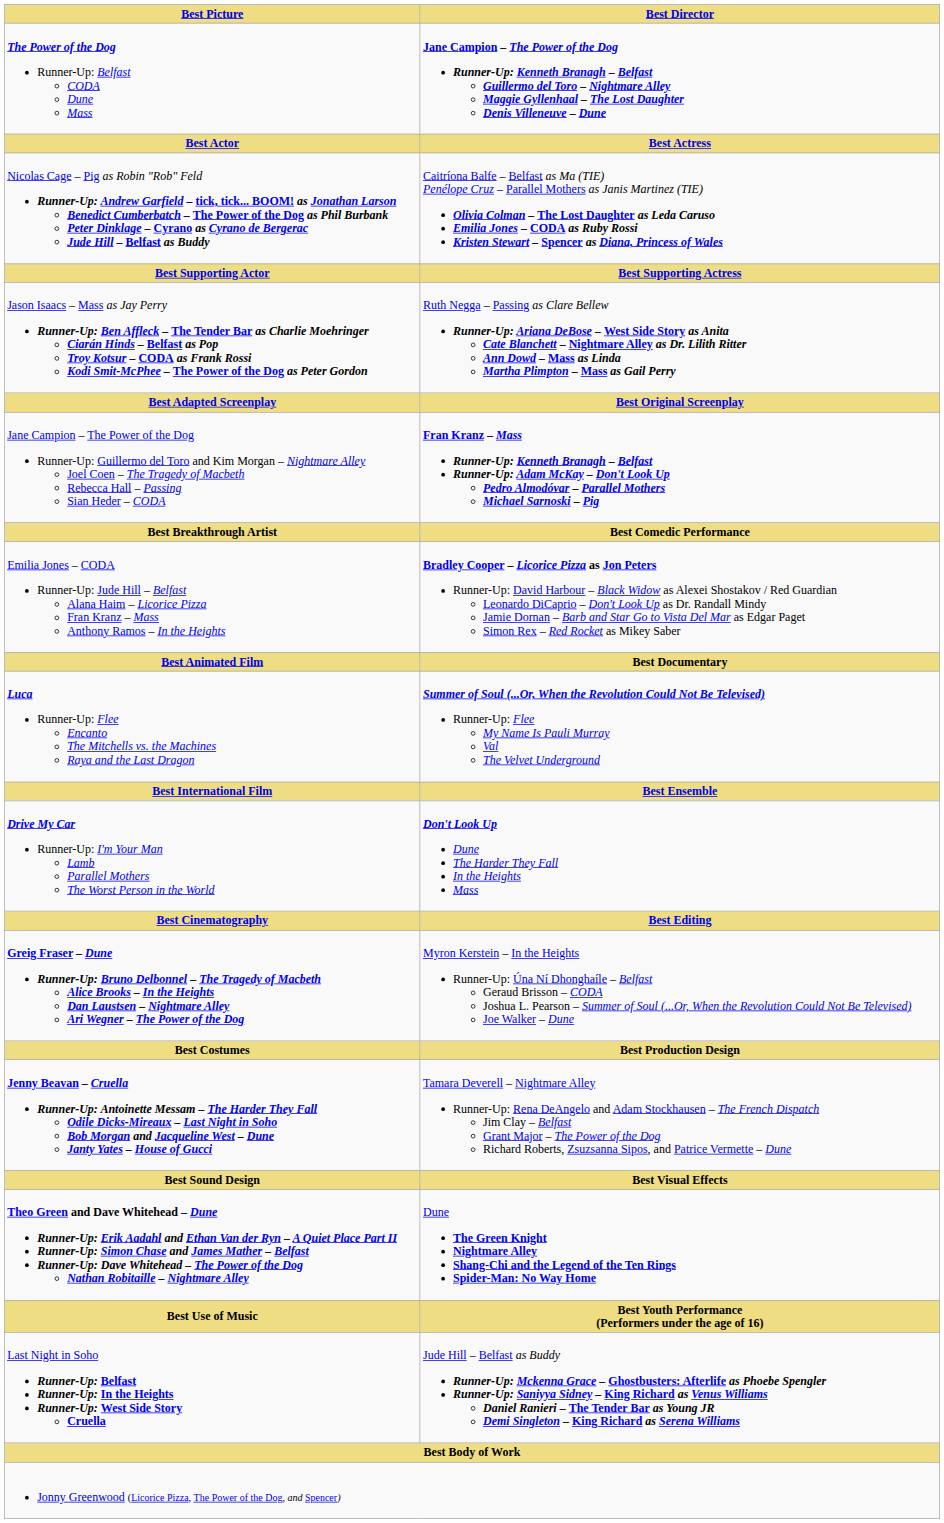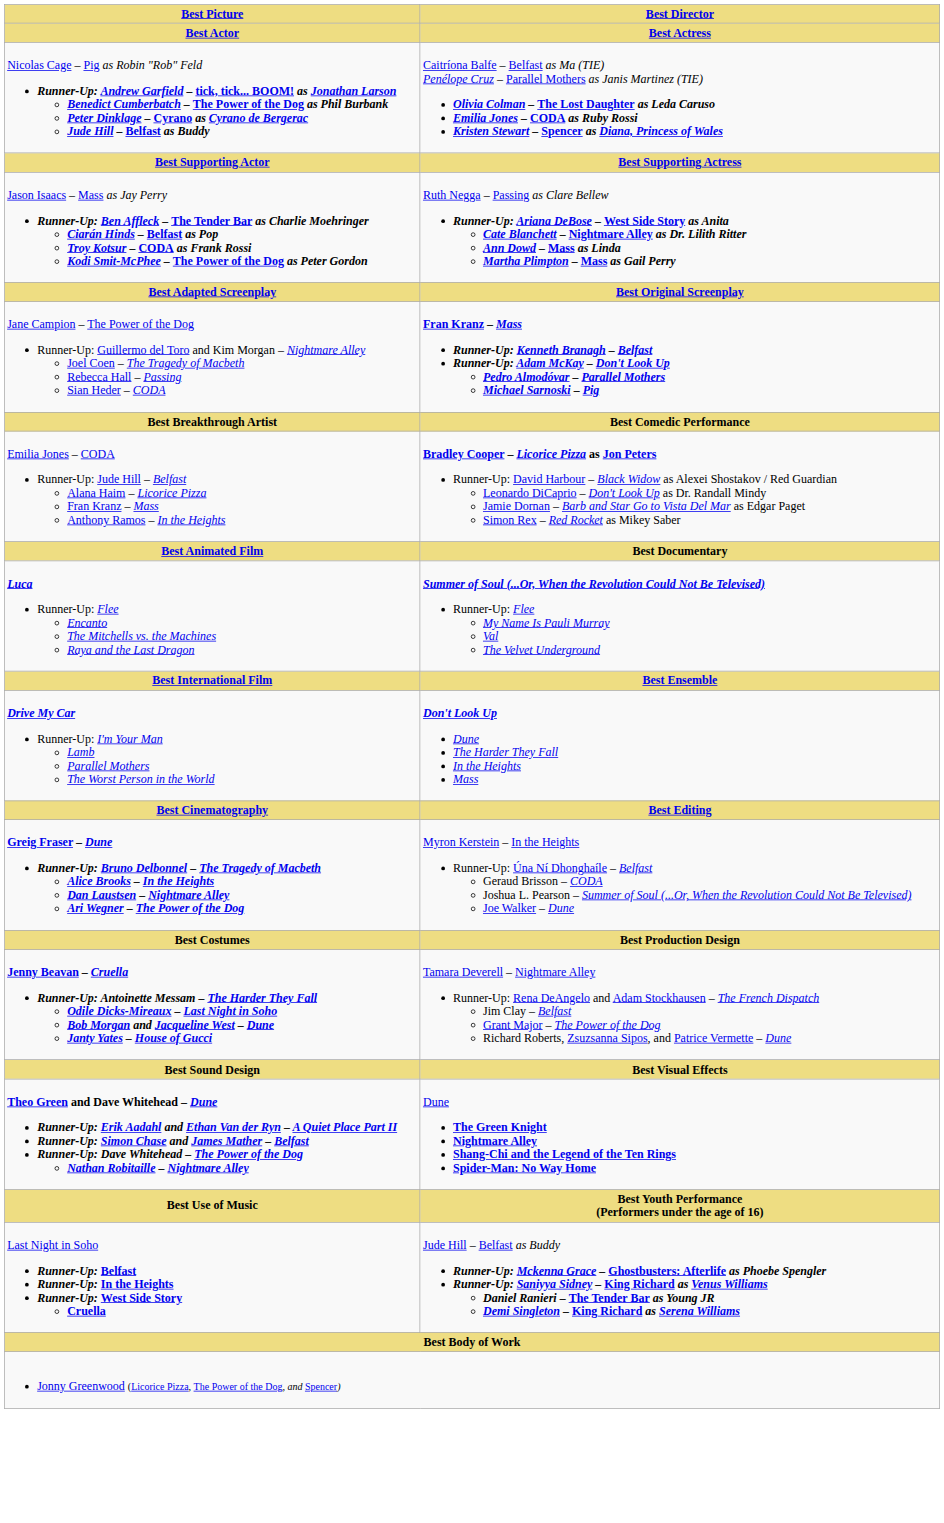- row: The Power of the Dog Runner-Up: Belfast CODA Dune Mass | Jane Campion – The Power of the Dog Runner-Up: Kenneth Branagh – Belfast Guillermo del Toro – Nightmare Alley Maggie Gyllenhaal – The Lost Daughter Denis Villeneuve – Dune
